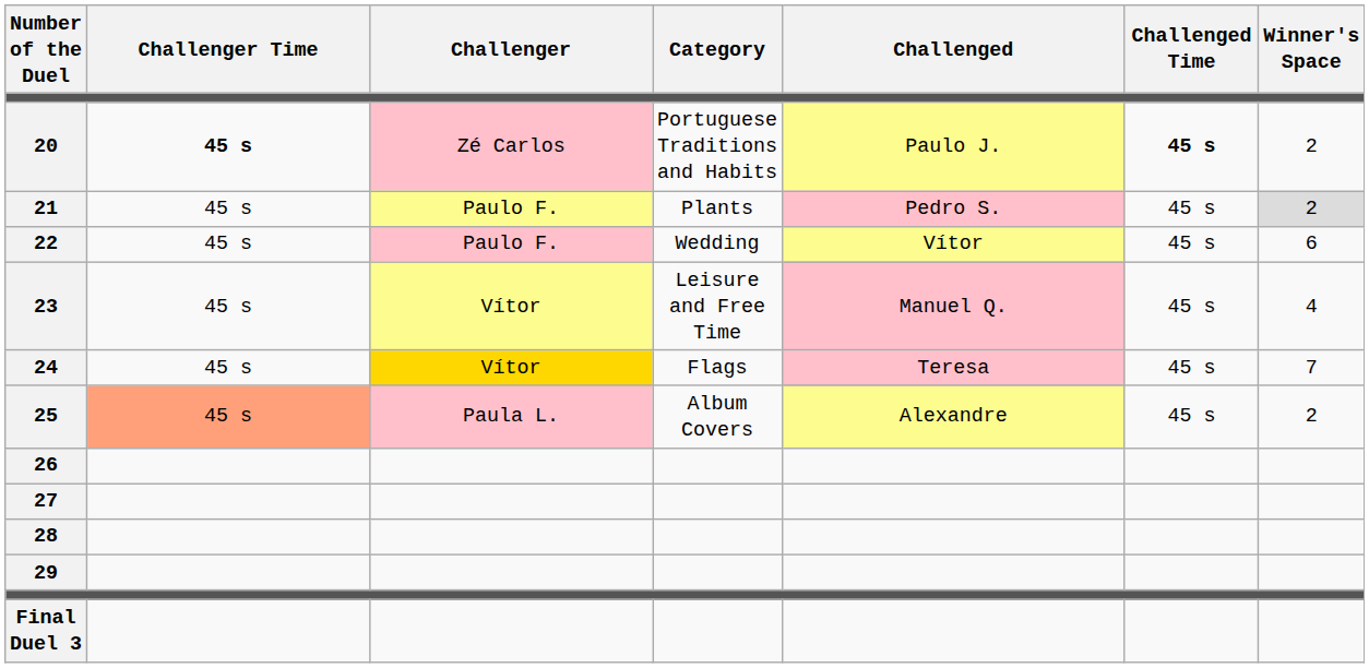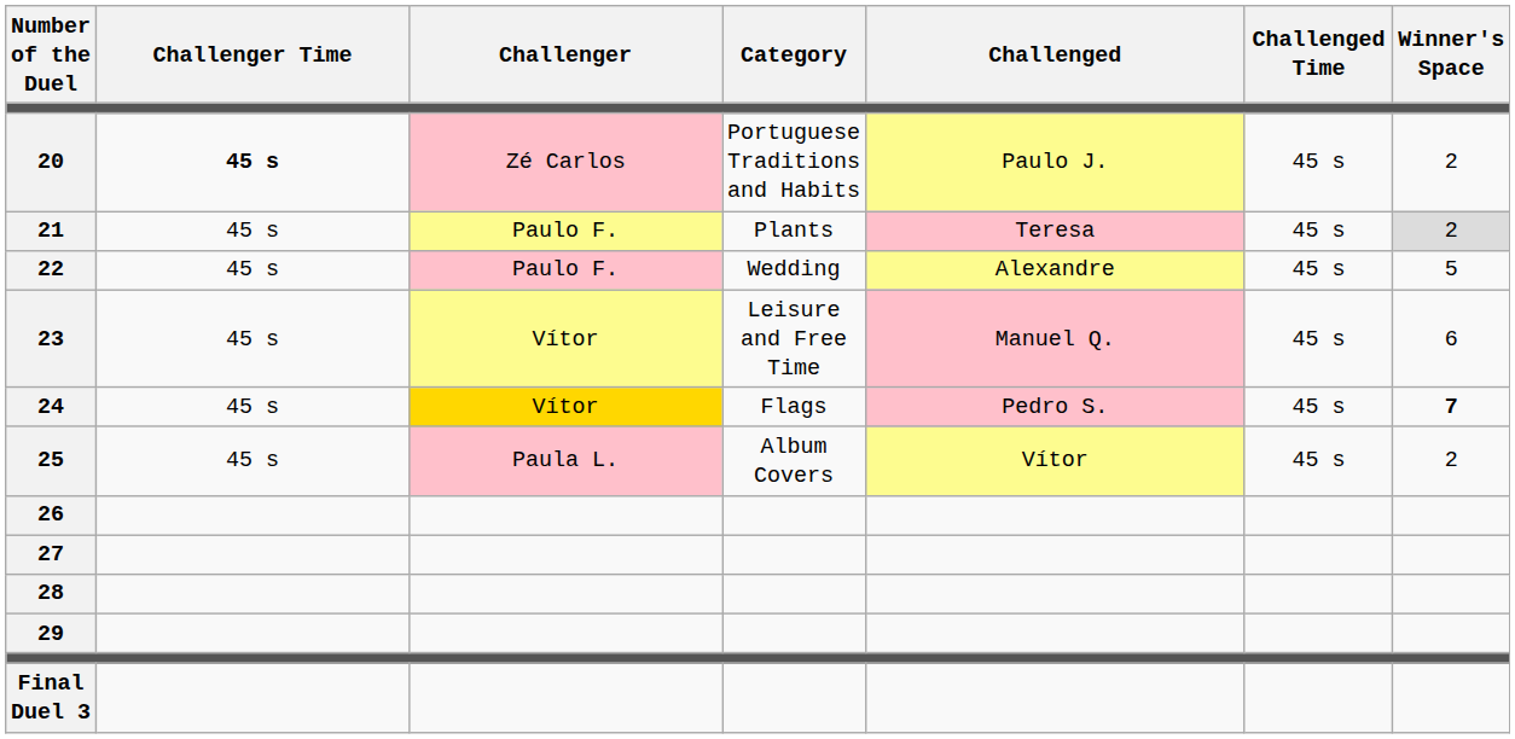20 | Challenged Time: bold -> normal
21 | Challenged: Pedro S. -> Teresa
22 | Challenged: Vítor -> Alexandre
22 | Winner's Space: 6 -> 5
23 | Winner's Space: 4 -> 6
24 | Challenged: Teresa -> Pedro S.
24 | Winner's Space: normal -> bold
25 | Challenger Time: lightsalmon background -> no background
25 | Challenged: Alexandre -> Vítor
